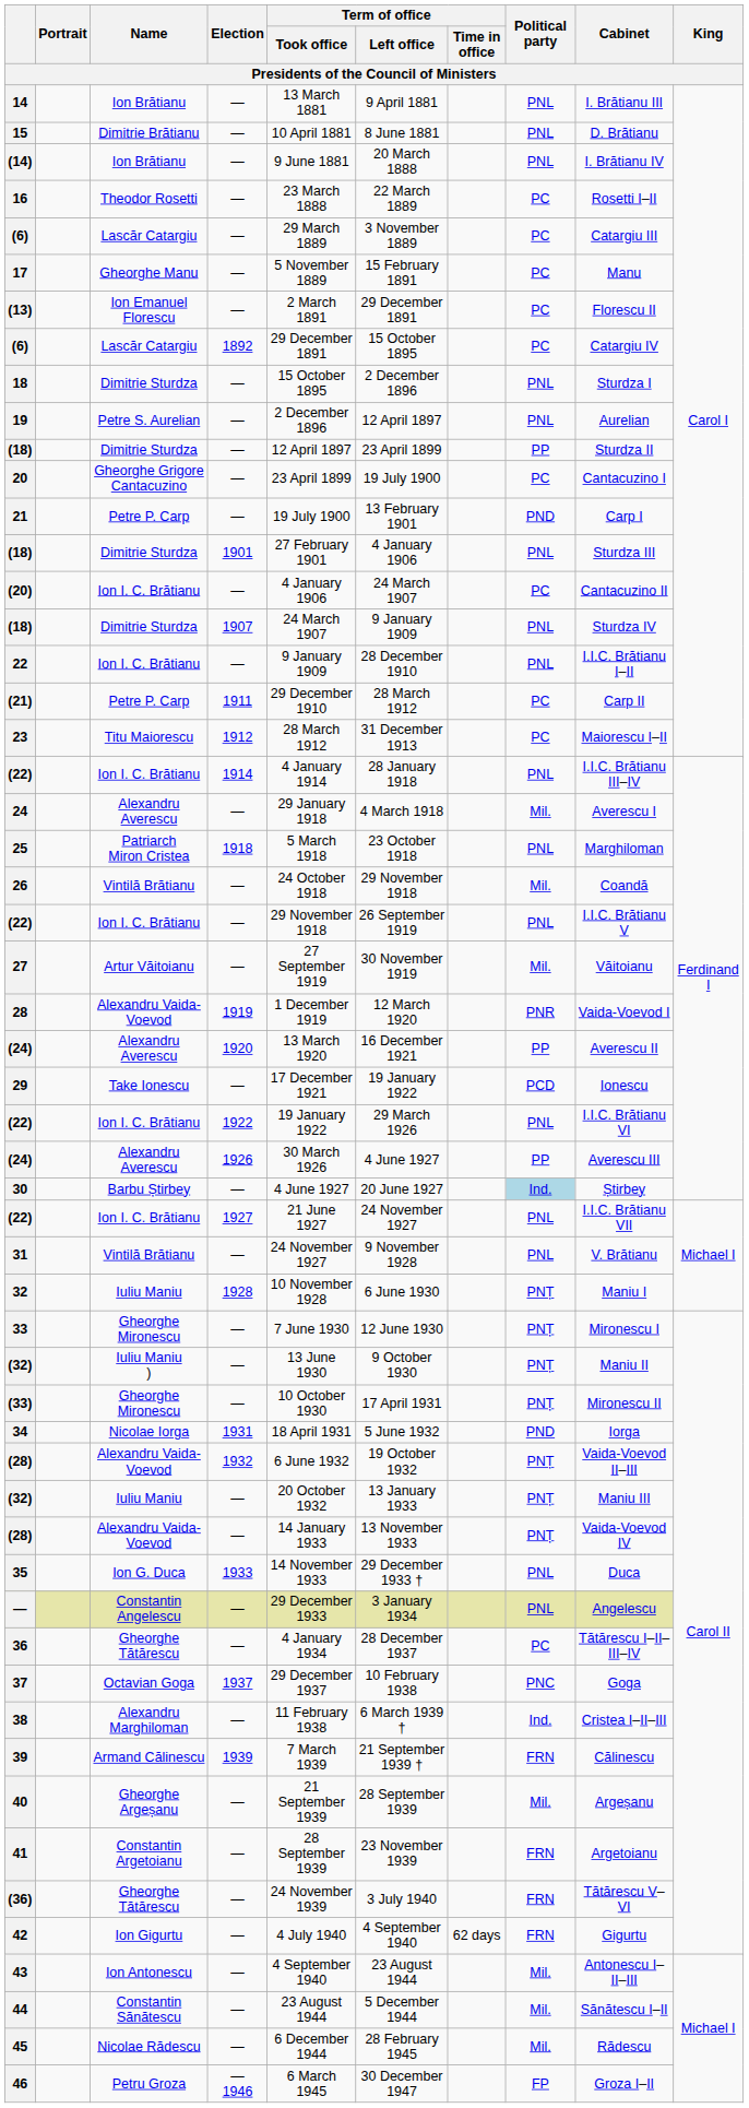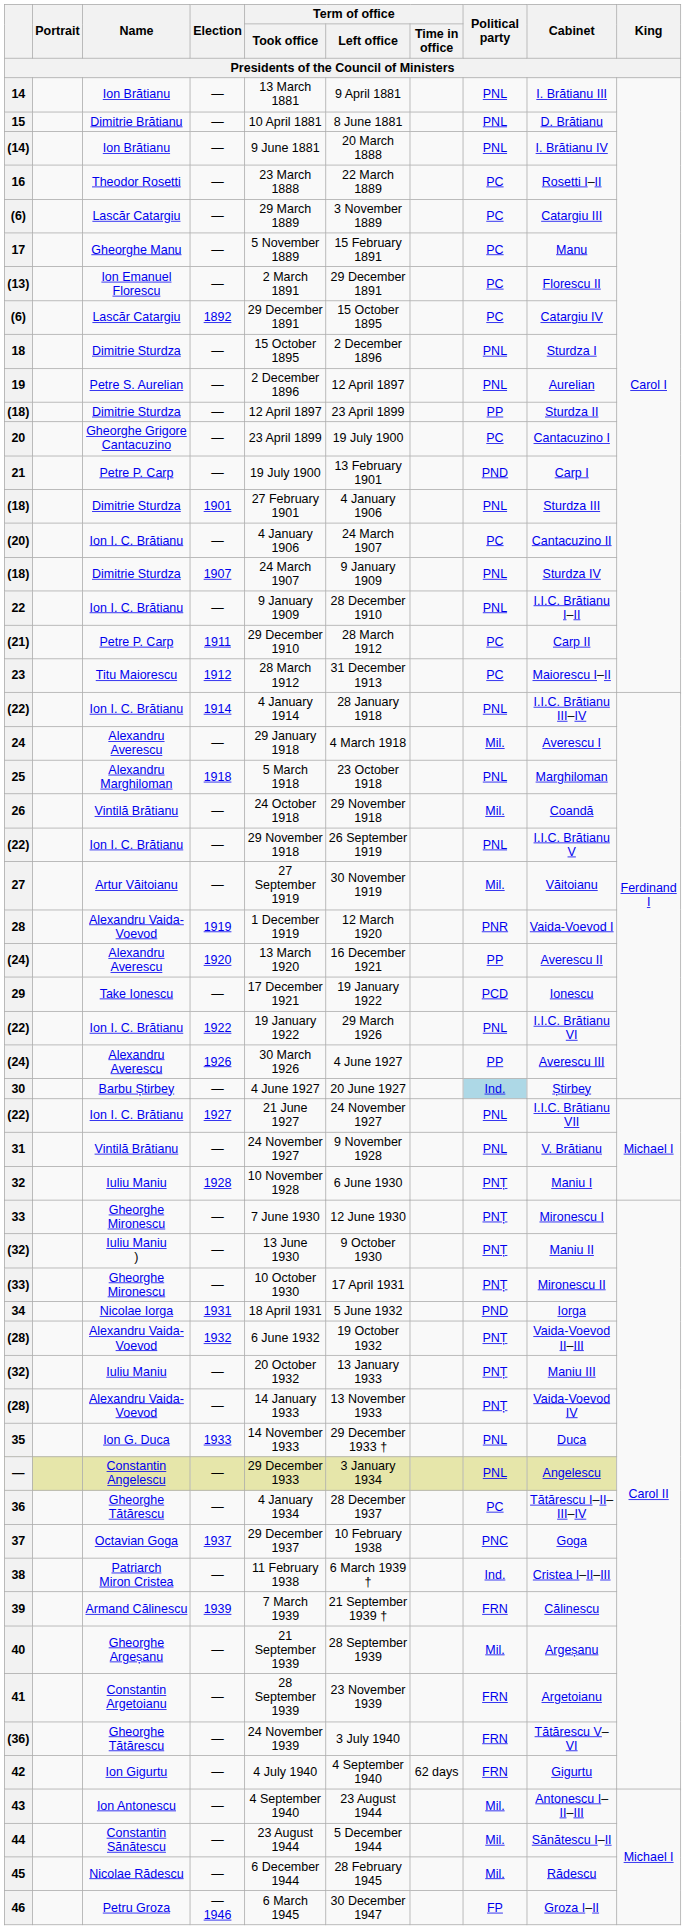25 | Name: Patriarch Miron Cristea -> Alexandru Marghiloman
38 | Name: Alexandru Marghiloman -> Patriarch Miron Cristea
